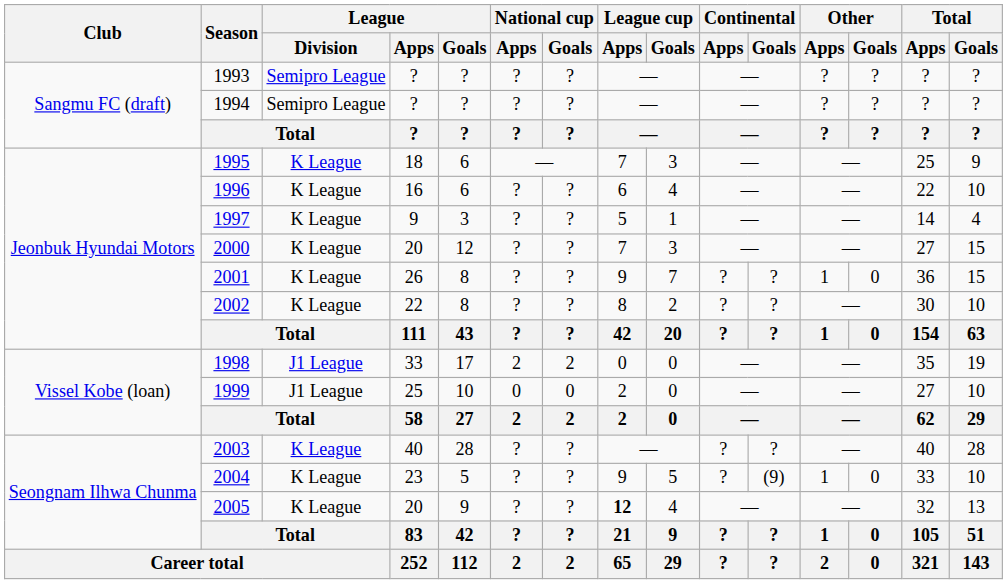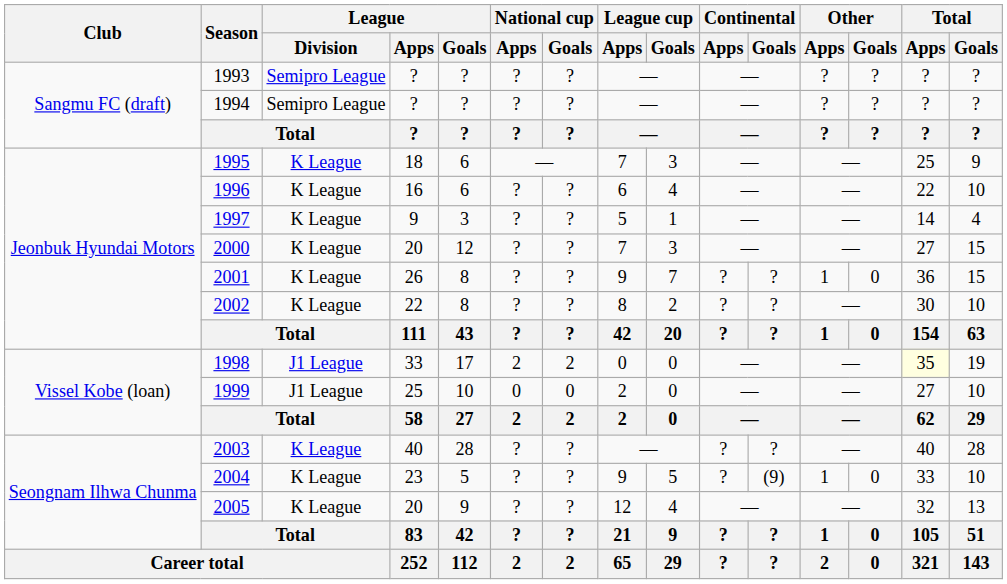1998 | Total / Apps: no background -> lightyellow background
2005 | League cup / Apps: bold -> normal
